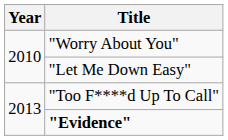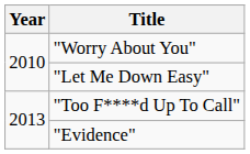"Evidence" | Title: bold -> normal
